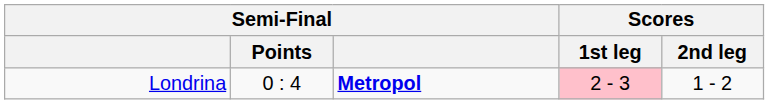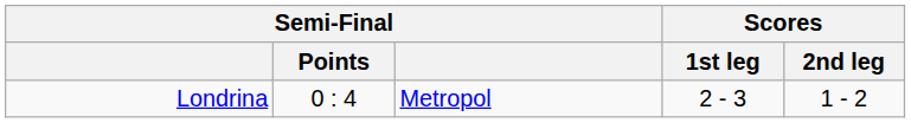Londrina | column 3: bold -> normal
Londrina | Scores / 1st leg: pink background -> no background
